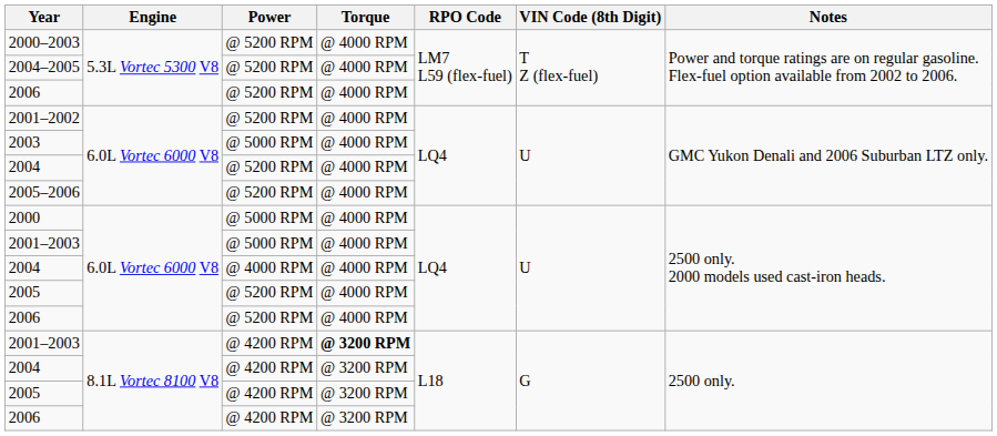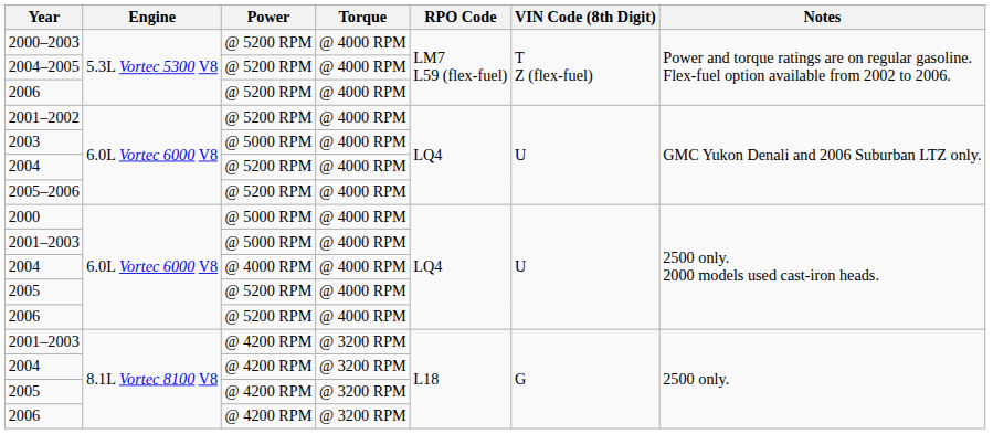2001–2003 / @ 4200 RPM | Torque: bold -> normal
